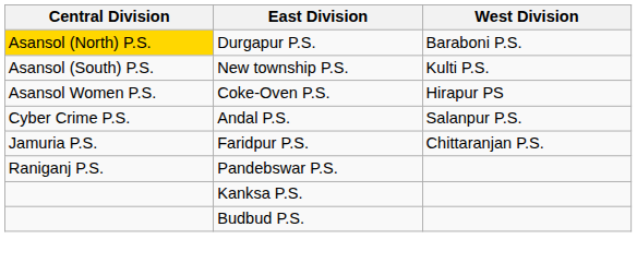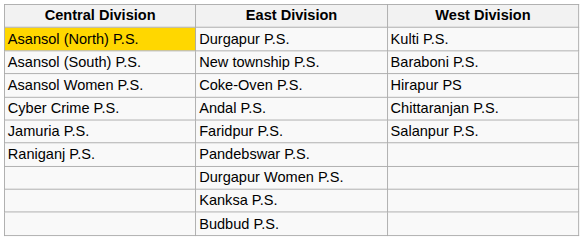Durgapur P.S. | West Division: Baraboni P.S. -> Kulti P.S.
New township P.S. | West Division: Kulti P.S. -> Baraboni P.S.
Andal P.S. | West Division: Salanpur P.S. -> Chittaranjan P.S.
Faridpur P.S. | West Division: Chittaranjan P.S. -> Salanpur P.S.
+ row: Durgapur Women P.S.
